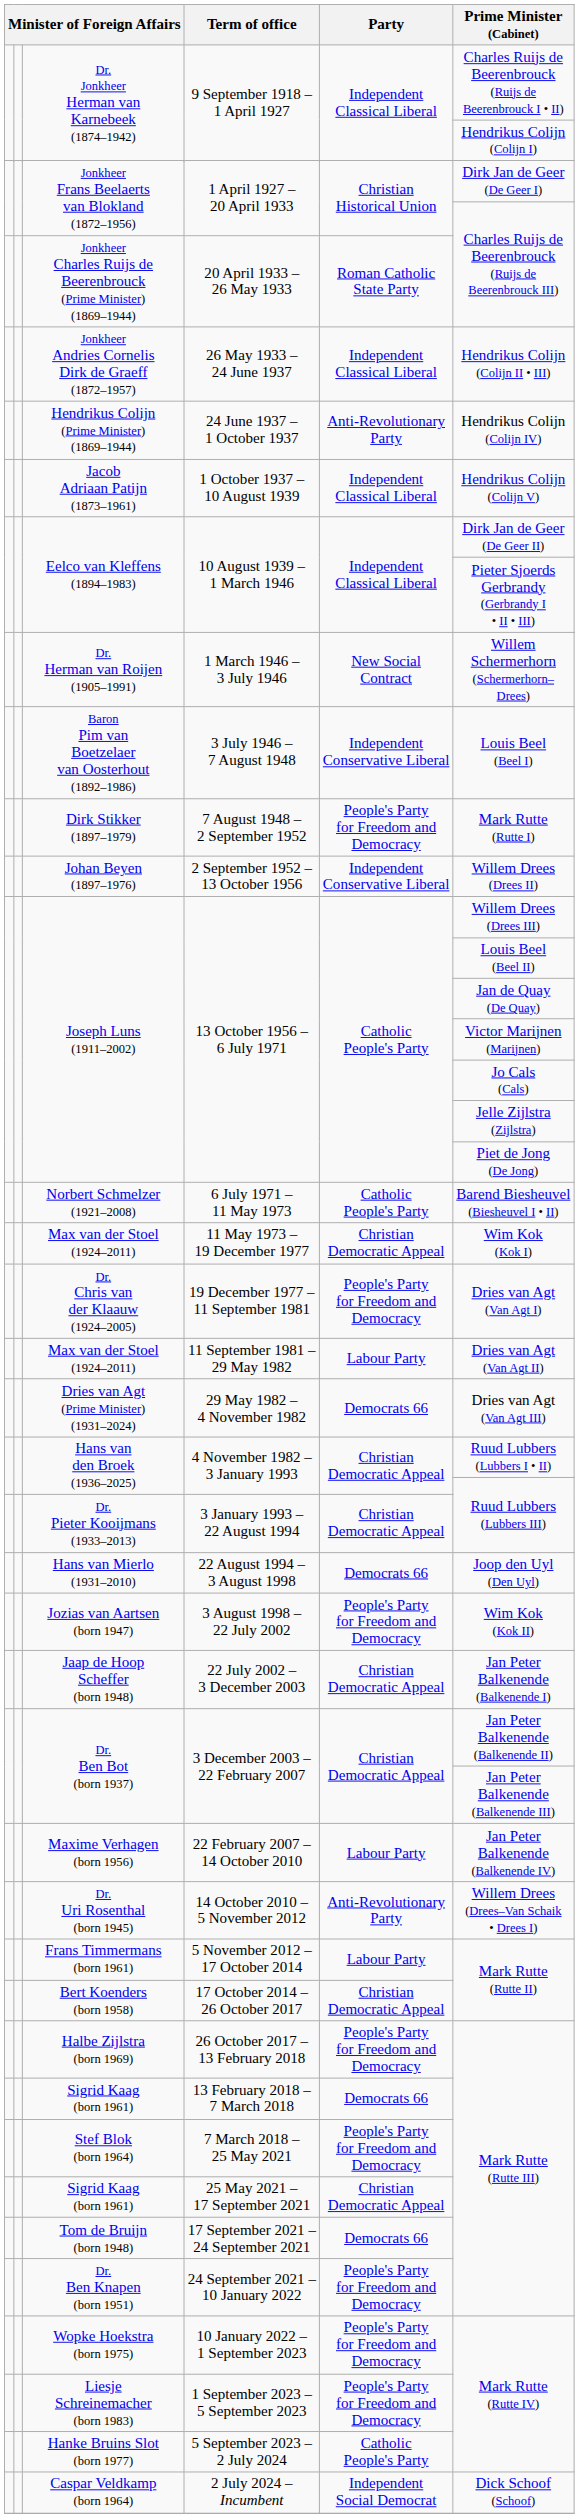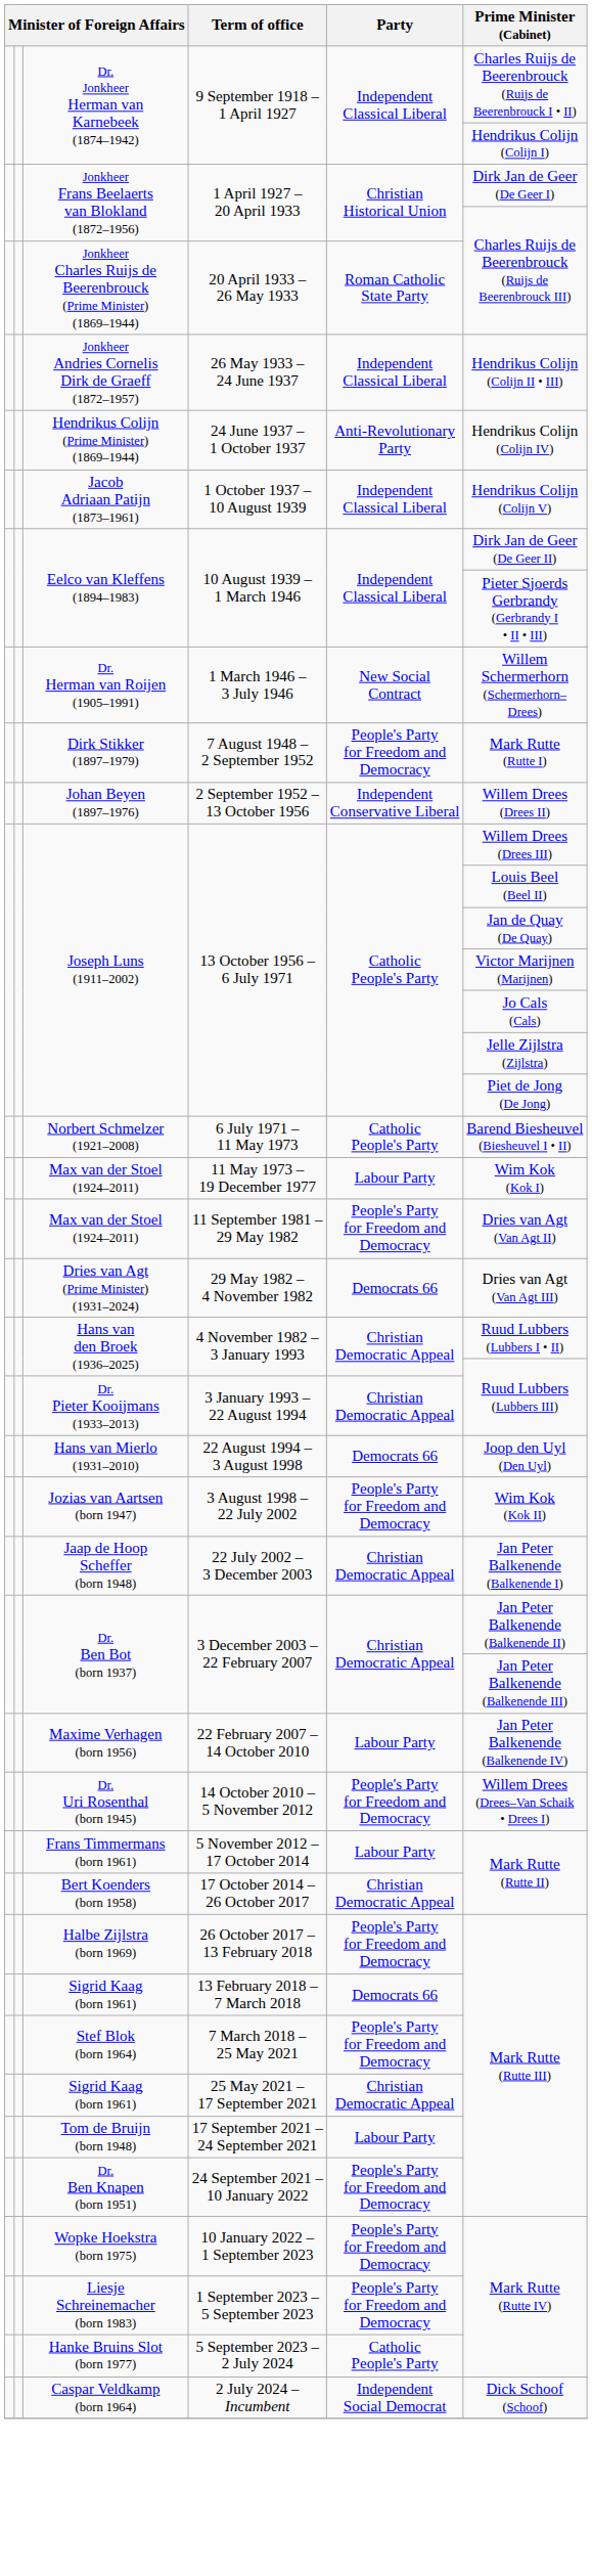- row: Baron Pim van Boetzelaer van Oosterhout (1892–1986) | 3 July 1946 – 7 August 1948 | Independent Conservative Liberal | Louis Beel (Beel I)
11 May 1973 – 19 December 1977 | Party: Christian Democratic Appeal -> Labour Party
- row: Dr. Chris van der Klaauw (1924–2005) | 19 December 1977 – 11 September 1981 | People's Party for Freedom and Democracy | Dries van Agt (Van Agt I)
11 September 1981 – 29 May 1982 | Party: Labour Party -> People's Party for Freedom and Democracy
14 October 2010 – 5 November 2012 | Party: Anti-Revolutionary Party -> People's Party for Freedom and Democracy
17 September 2021 – 24 September 2021 | Party: Democrats 66 -> Labour Party
